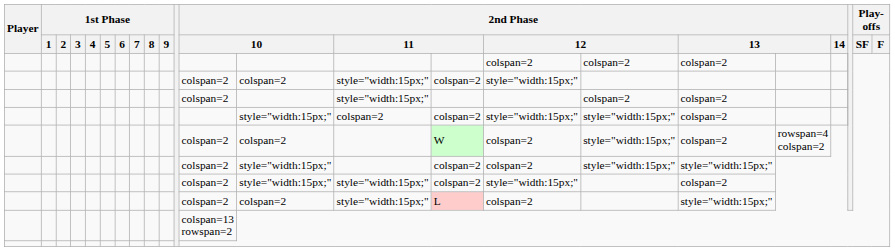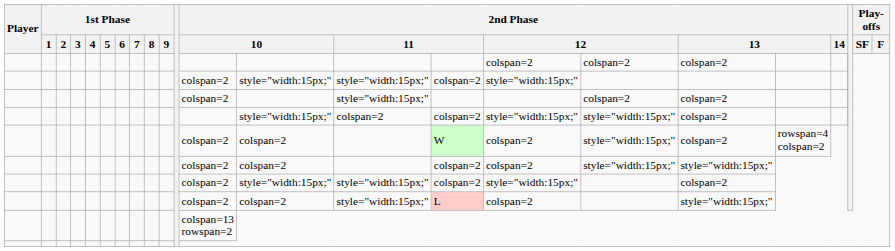row 4 | column 13: colspan=2 -> style="width:15px;"
row 8 | column 13: style="width:15px;" -> colspan=2
